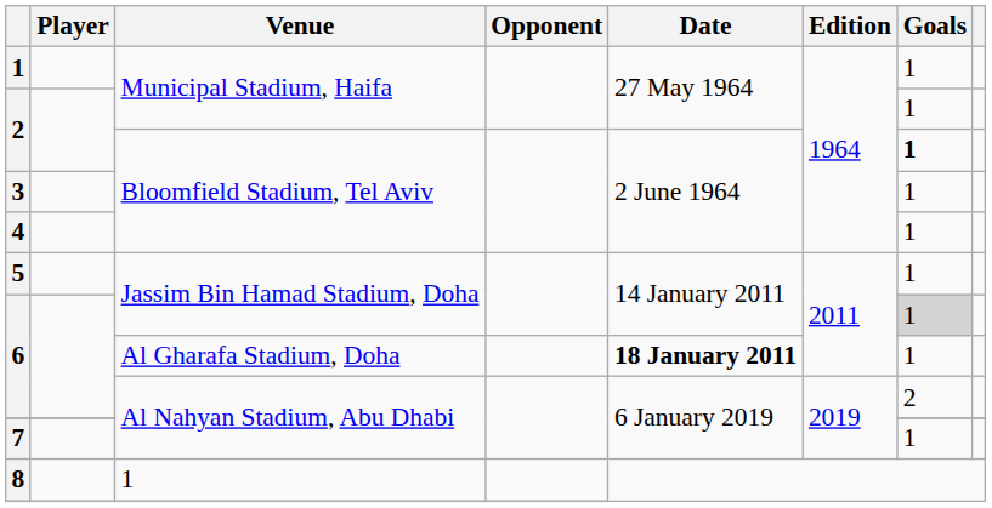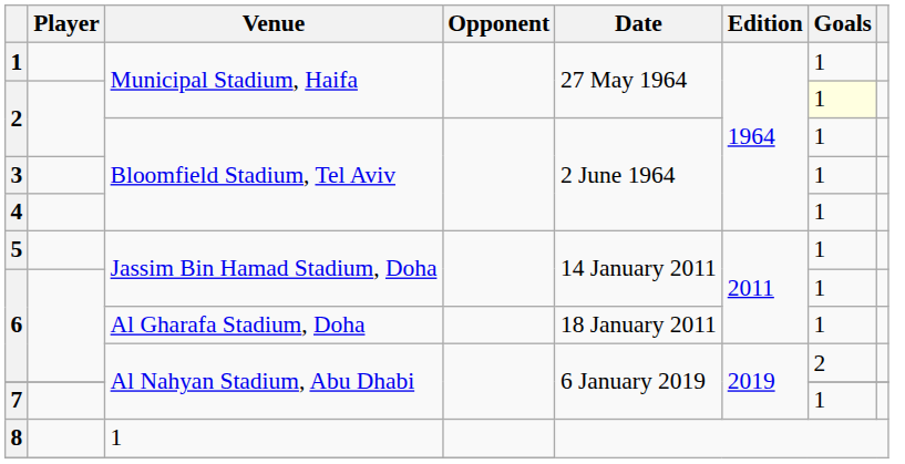2 / Municipal Stadium, Haifa | Goals: no background -> lightyellow background
2 / Bloomfield Stadium, Tel Aviv | Goals: bold -> normal
6 / Jassim Bin Hamad Stadium, Doha | Goals: lightgrey background -> no background
6 / Al Gharafa Stadium, Doha | Date: bold -> normal
